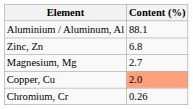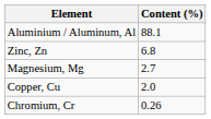Copper, Cu | Content (%): lightsalmon background -> no background
